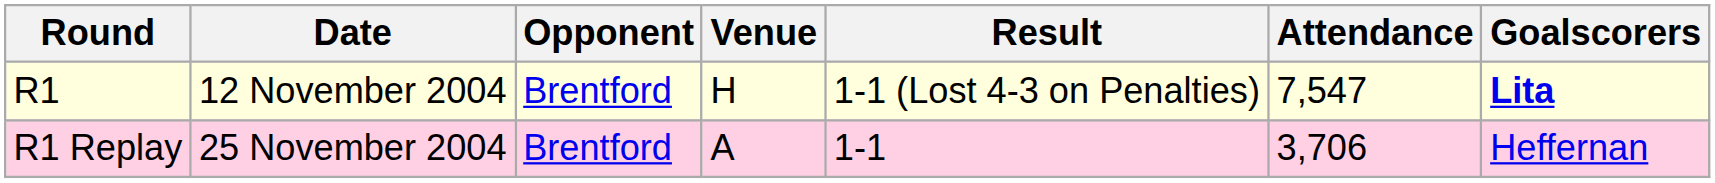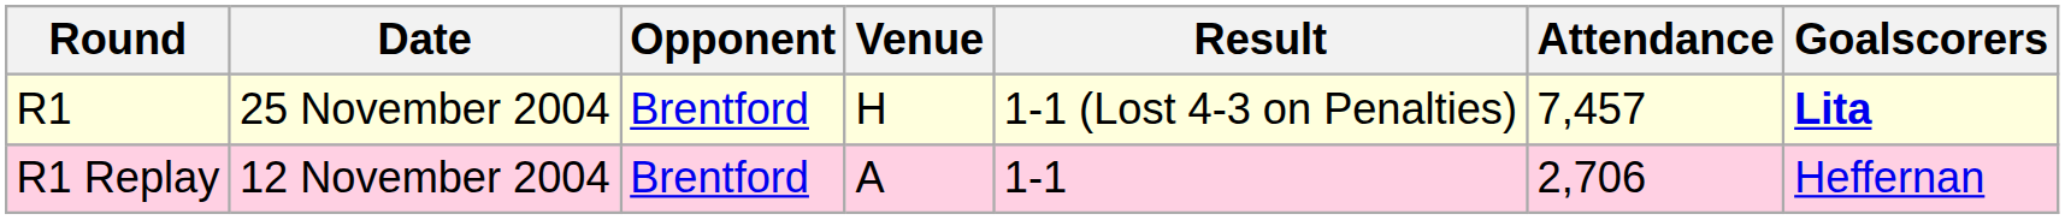R1 | Date: 12 November 2004 -> 25 November 2004
R1 | Attendance: 7,547 -> 7,457
R1 Replay | Date: 25 November 2004 -> 12 November 2004
R1 Replay | Attendance: 3,706 -> 2,706
